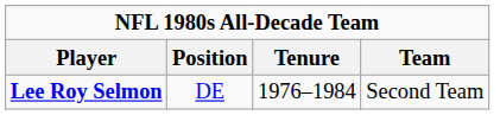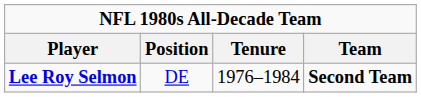Lee Roy Selmon | Team: normal -> bold
